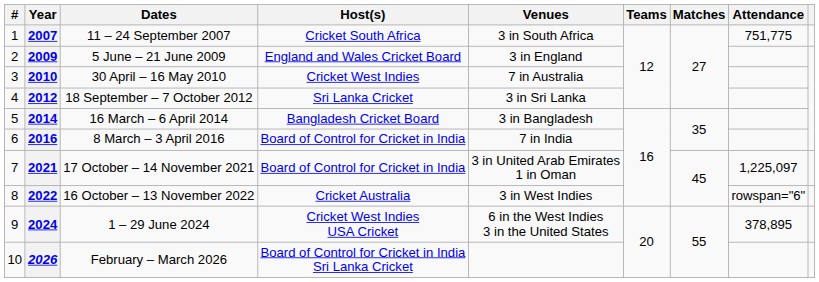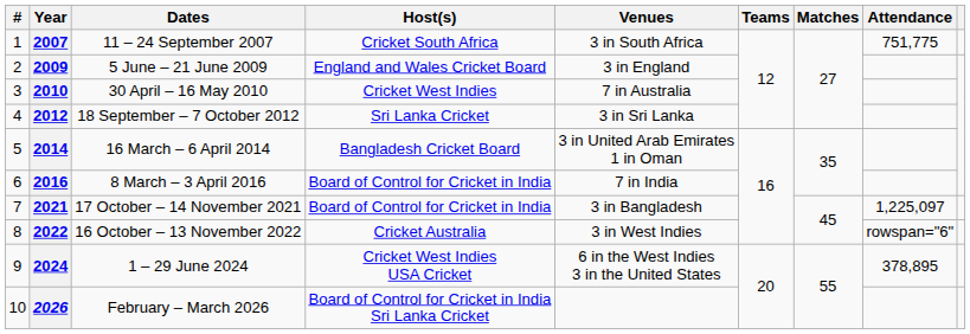2014 | Venues: 3 in Bangladesh -> 3 in United Arab Emirates 1 in Oman
2021 | Venues: 3 in United Arab Emirates 1 in Oman -> 3 in Bangladesh
